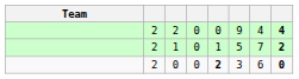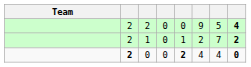row 2 | column 7: 4 -> 5
row 3 | column 6: 5 -> 2
row 4 | column 2: normal -> bold
row 4 | column 6: 3 -> 4
row 4 | column 7: 6 -> 4
